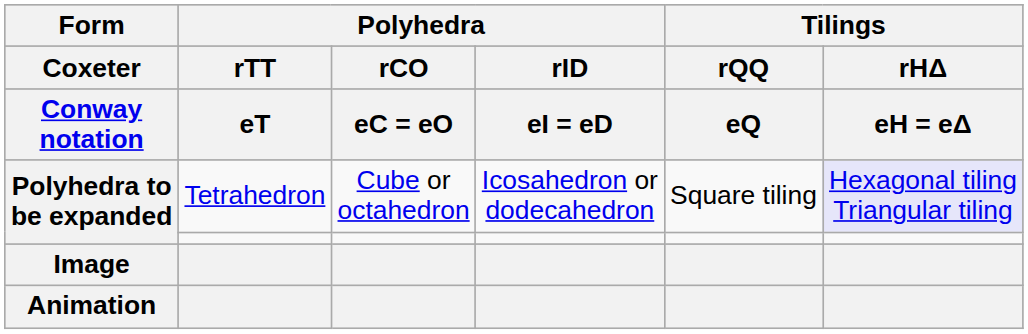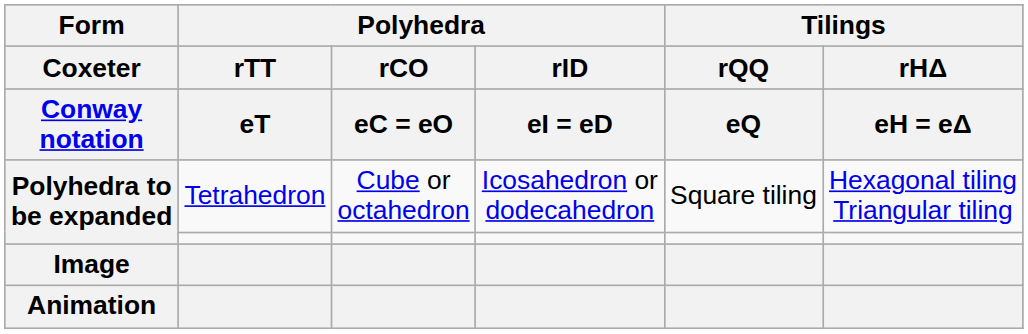Tetrahedron | Tilings / rHΔ / eH = eΔ: lavender background -> no background
